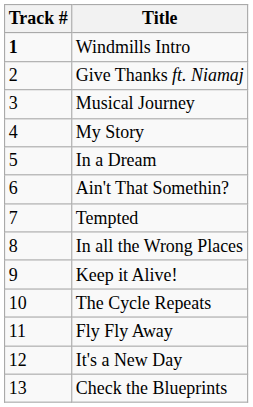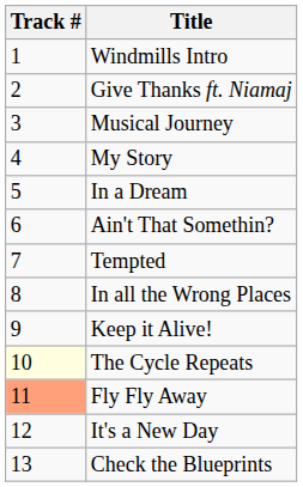Windmills Intro | Track #: bold -> normal
The Cycle Repeats | Track #: no background -> lightyellow background
Fly Fly Away | Track #: no background -> lightsalmon background
